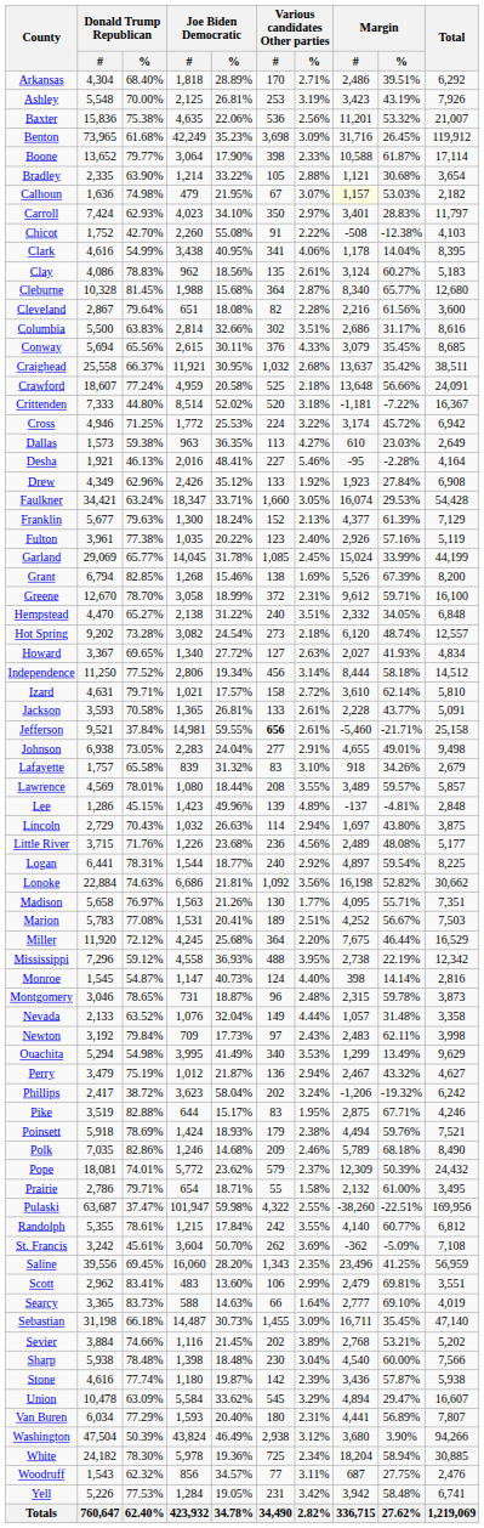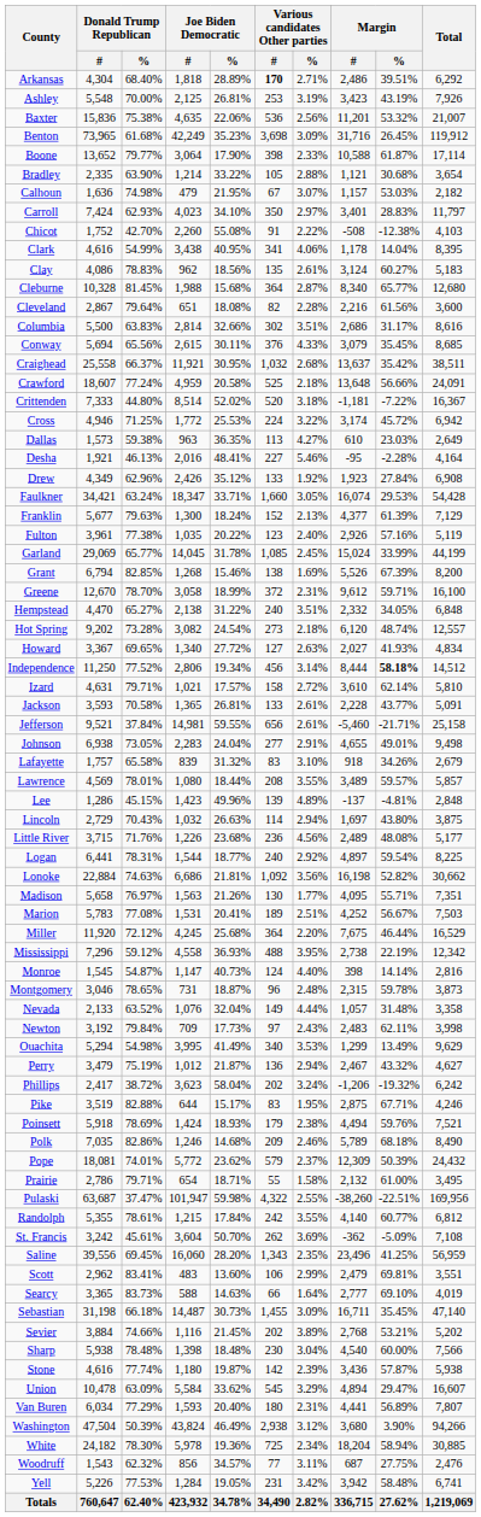Arkansas | Various candidates Other parties / #: normal -> bold
Calhoun | Margin / #: lightyellow background -> no background
Independence | Margin / %: normal -> bold
Jefferson | Various candidates Other parties / #: bold -> normal
